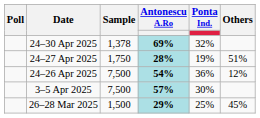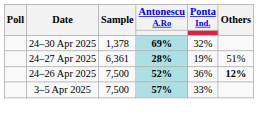24–27 Apr 2025 | Sample: 1,750 -> 6,361
24–26 Apr 2025 | Antonescu A.Ro: 54% -> 52%
24–26 Apr 2025 | Others: normal -> bold
3–5 Apr 2025 | Ponta Ind.: 30% -> 33%
- row: 26–28 Mar 2025 | 1,500 | 29% | 25% | 45%
